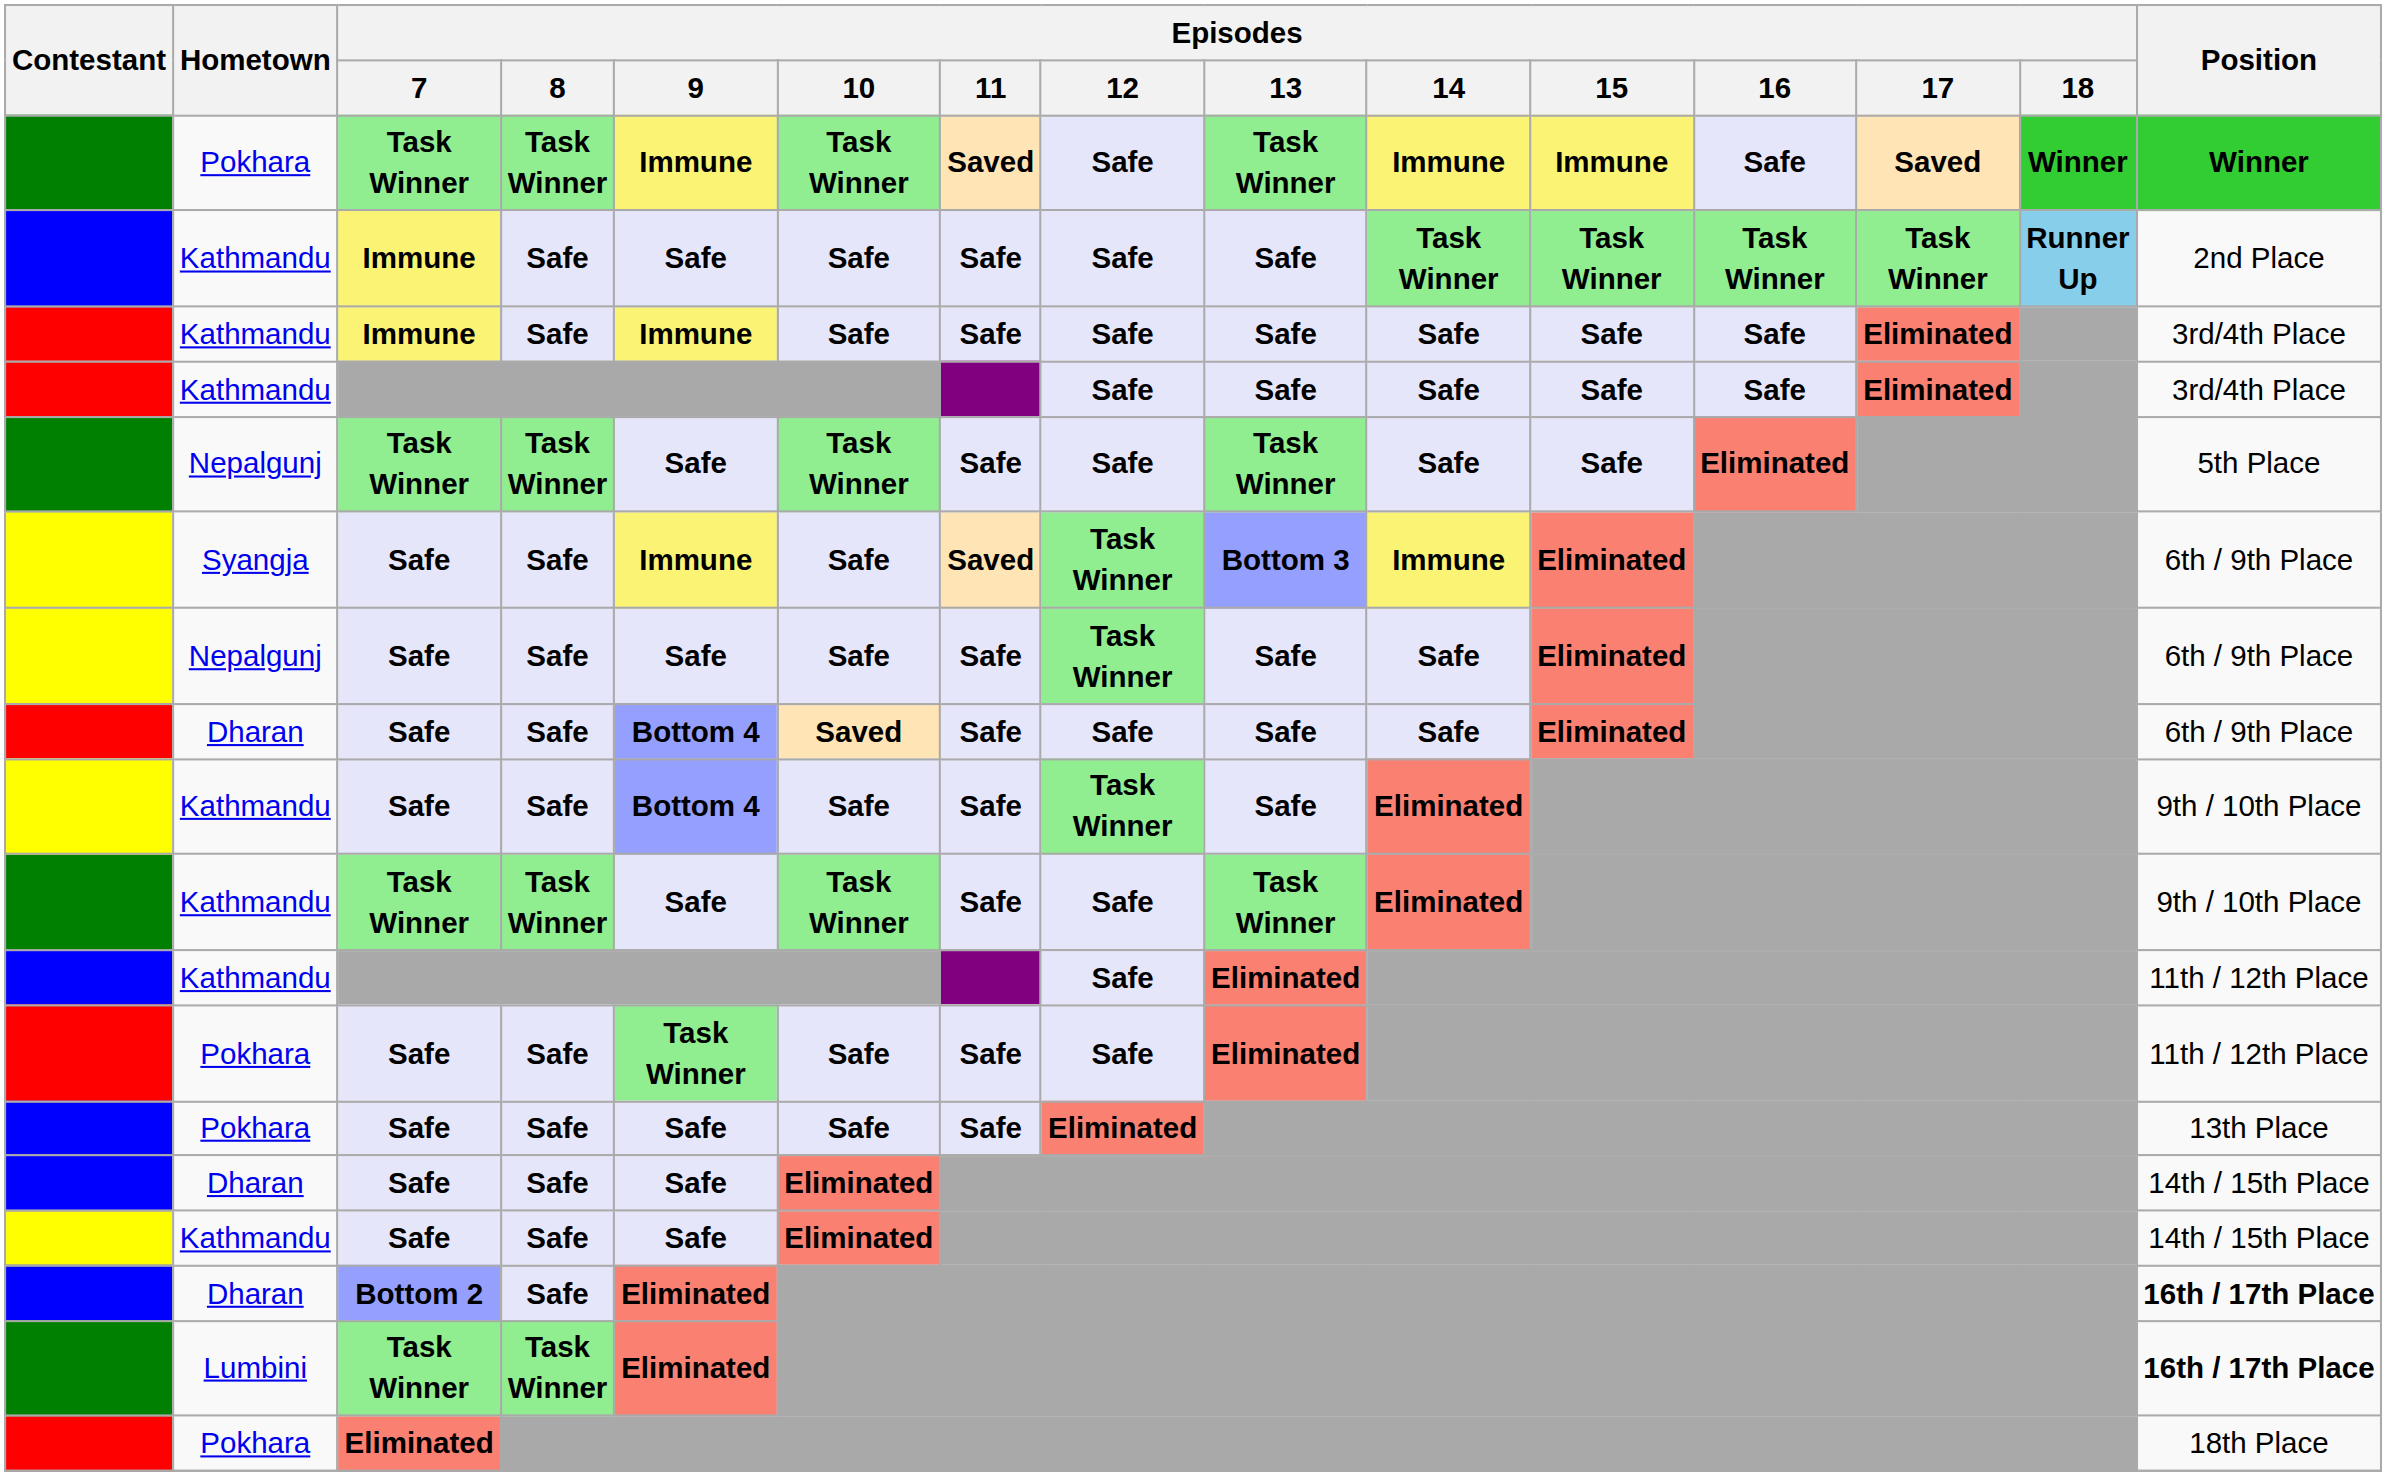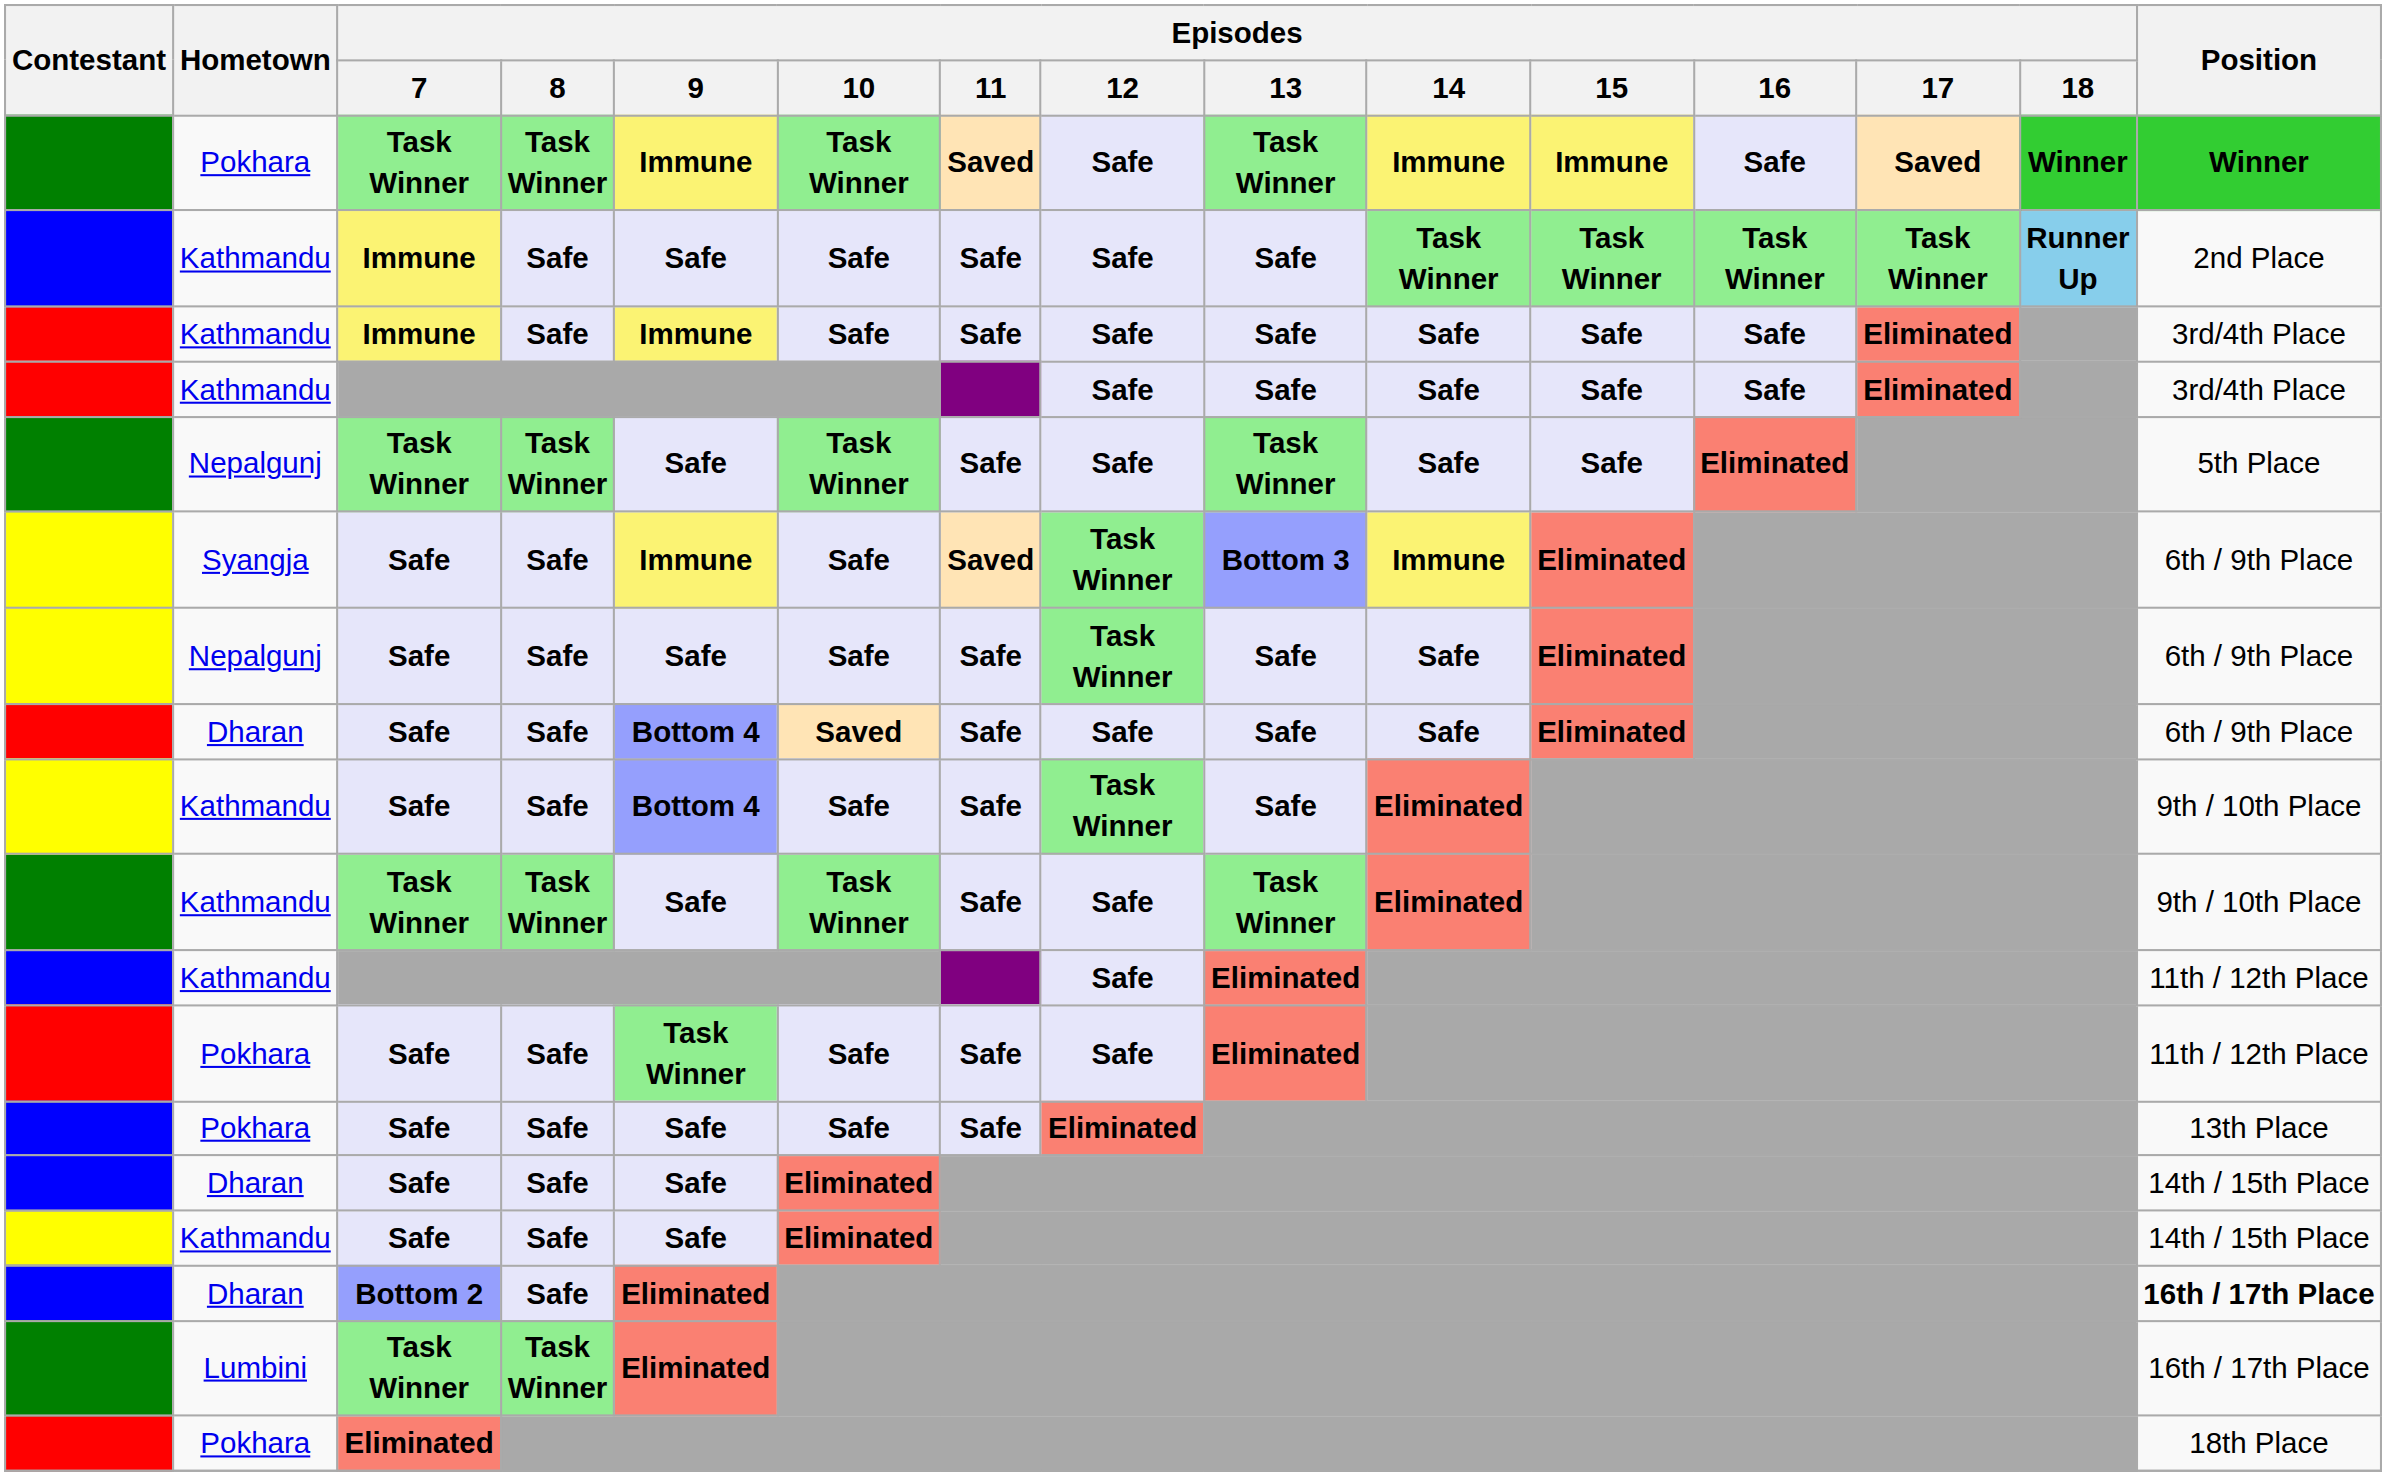Lumbini | Position: bold -> normal
